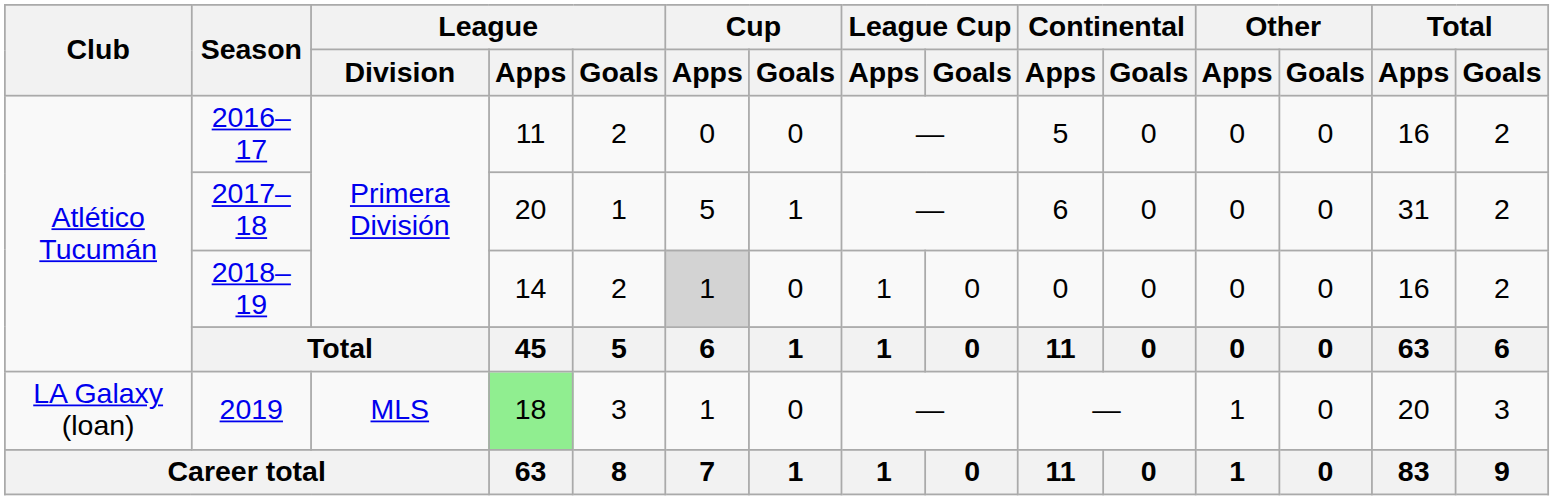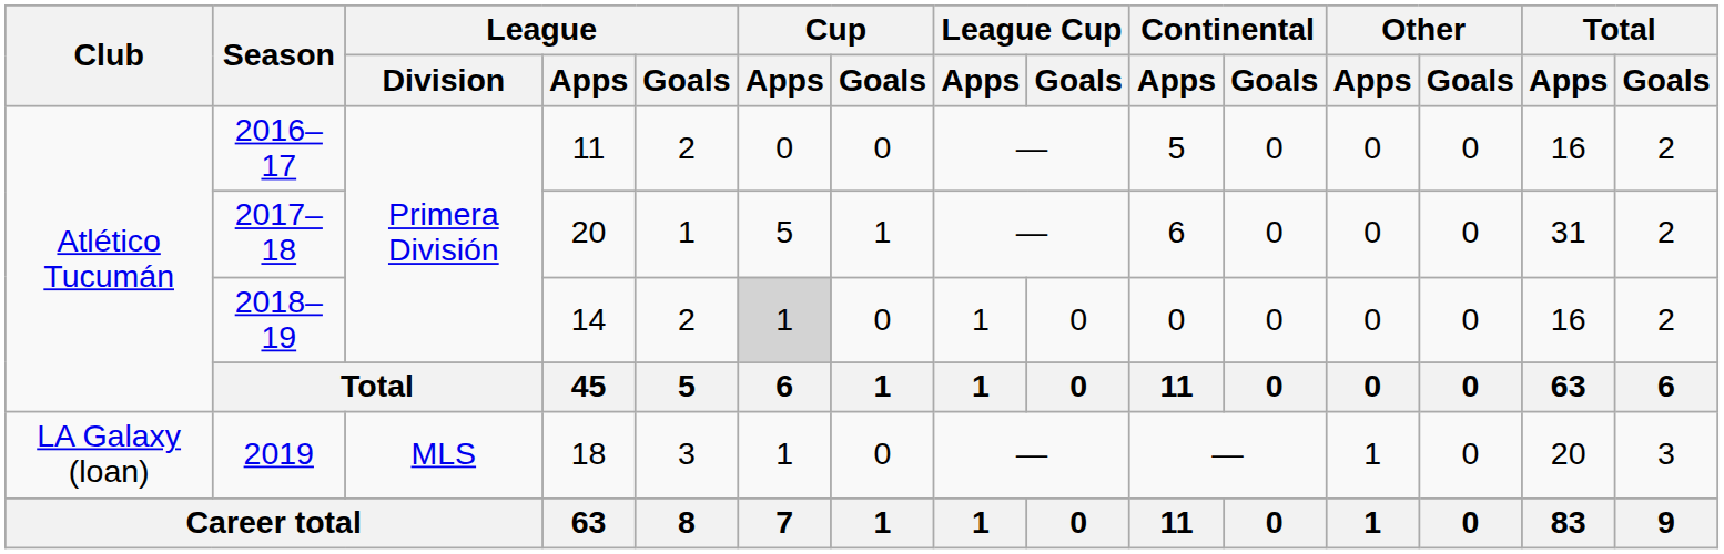2019 | League / Apps: lightgreen background -> no background
